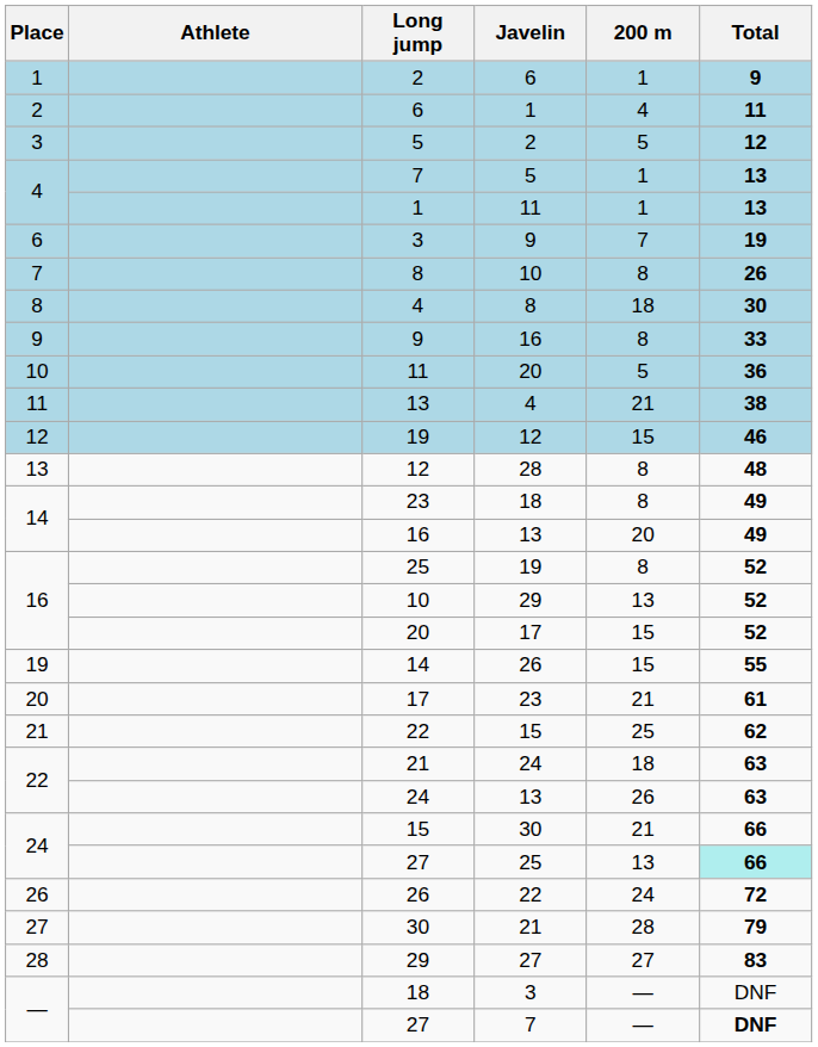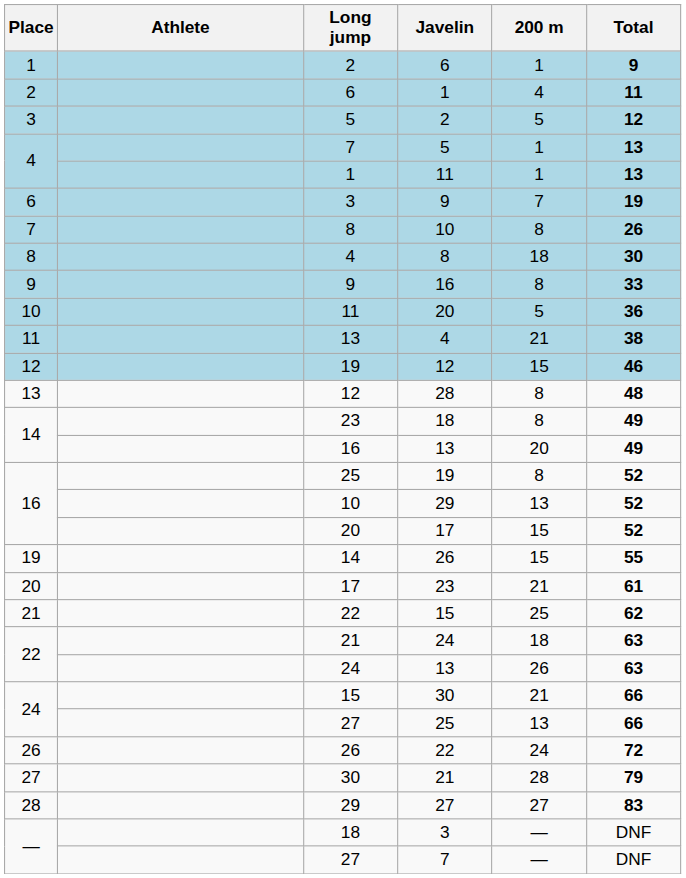27 / 25 | Total: paleturquoise background -> no background
27 / 7 | Total: bold -> normal
